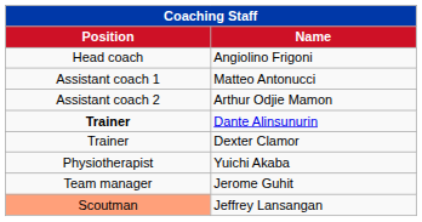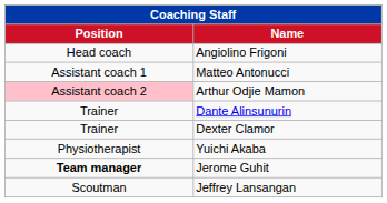Arthur Odjie Mamon | Position: no background -> pink background
Dante Alinsunurin | Position: bold -> normal
Jerome Guhit | Position: normal -> bold
Jeffrey Lansangan | Position: lightsalmon background -> no background
